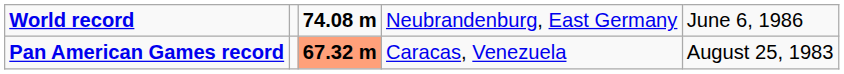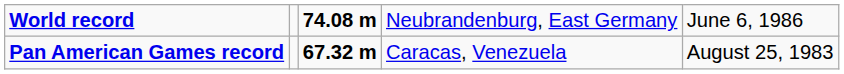Pan American Games record | column 3: lightsalmon background -> no background
